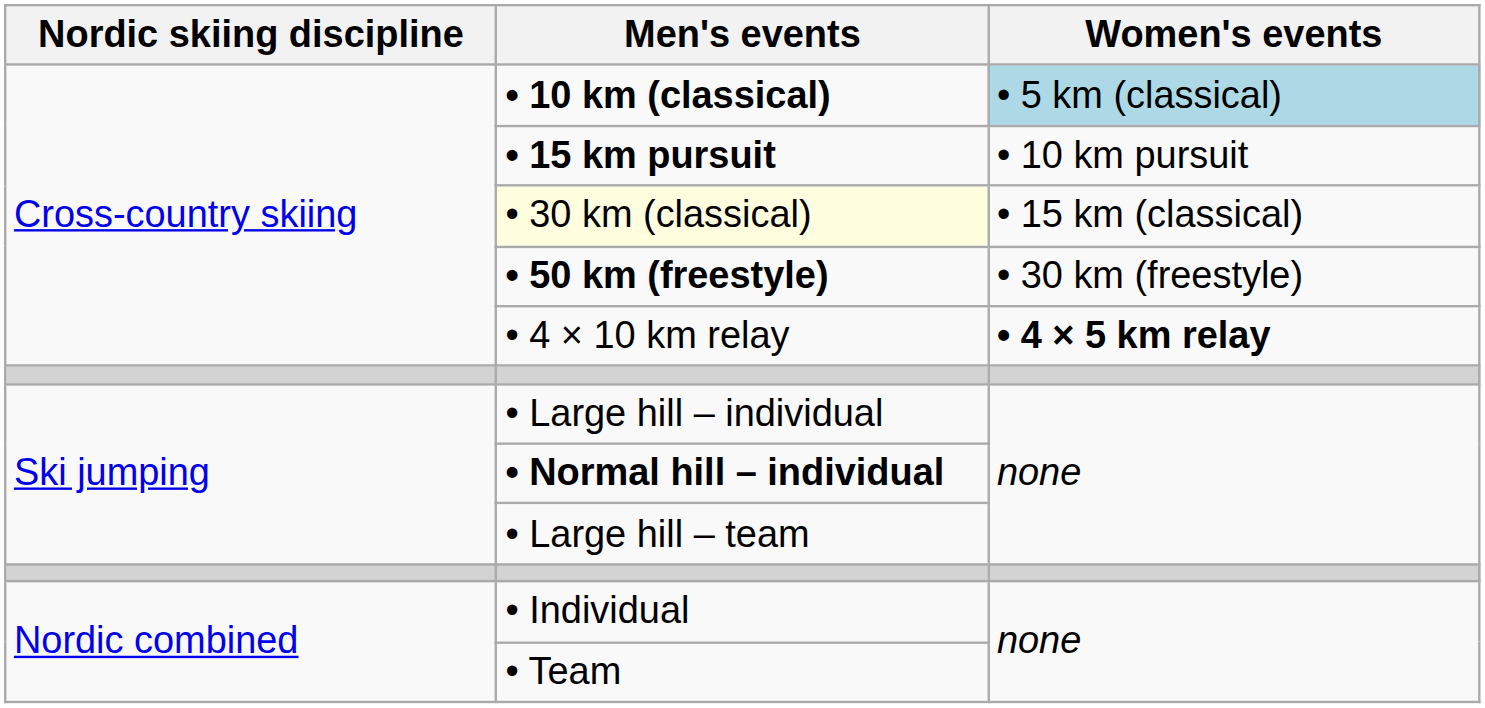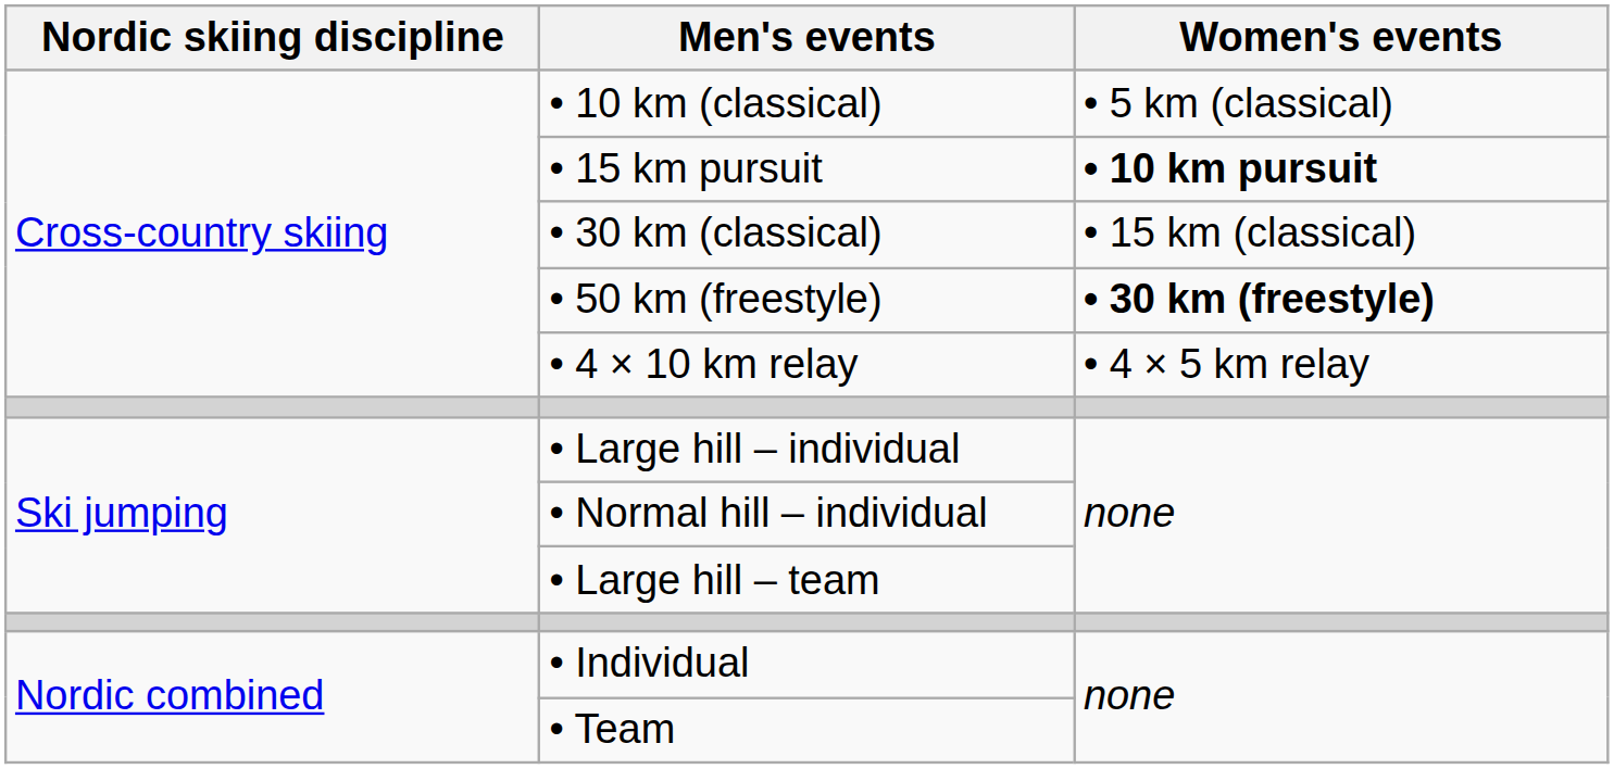• 10 km (classical) | Men's events: bold -> normal
• 10 km (classical) | Women's events: lightblue background -> no background
• 15 km pursuit | Men's events: bold -> normal
• 15 km pursuit | Women's events: normal -> bold
• 30 km (classical) | Men's events: lightyellow background -> no background
• 50 km (freestyle) | Men's events: bold -> normal
• 50 km (freestyle) | Women's events: normal -> bold
• 4 × 10 km relay | Women's events: bold -> normal
• Normal hill – individual | Men's events: bold -> normal
